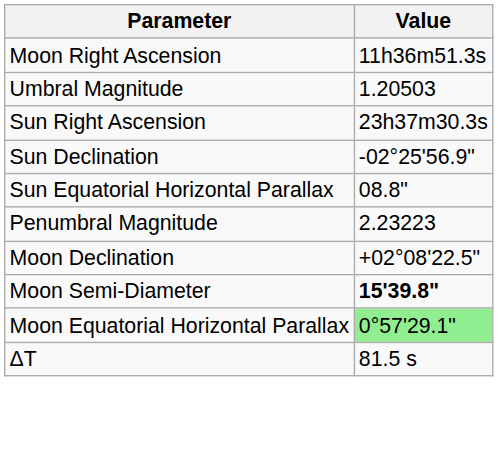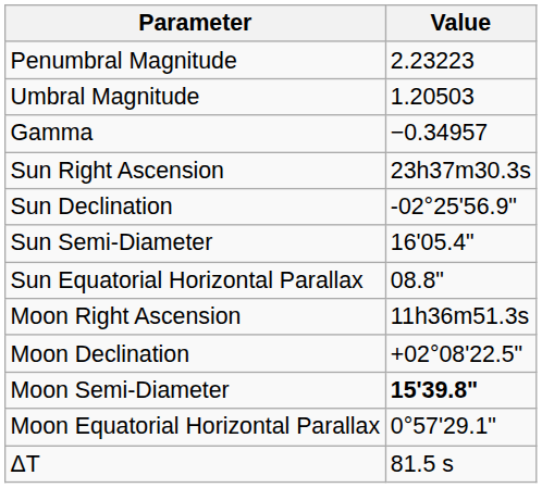rows swapped: Penumbral Magnitude <-> Moon Right Ascension
+ row: Gamma | −0.34957
+ row: Sun Semi-Diameter | 16'05.4"
Moon Equatorial Horizontal Parallax | Value: lightgreen background -> no background
